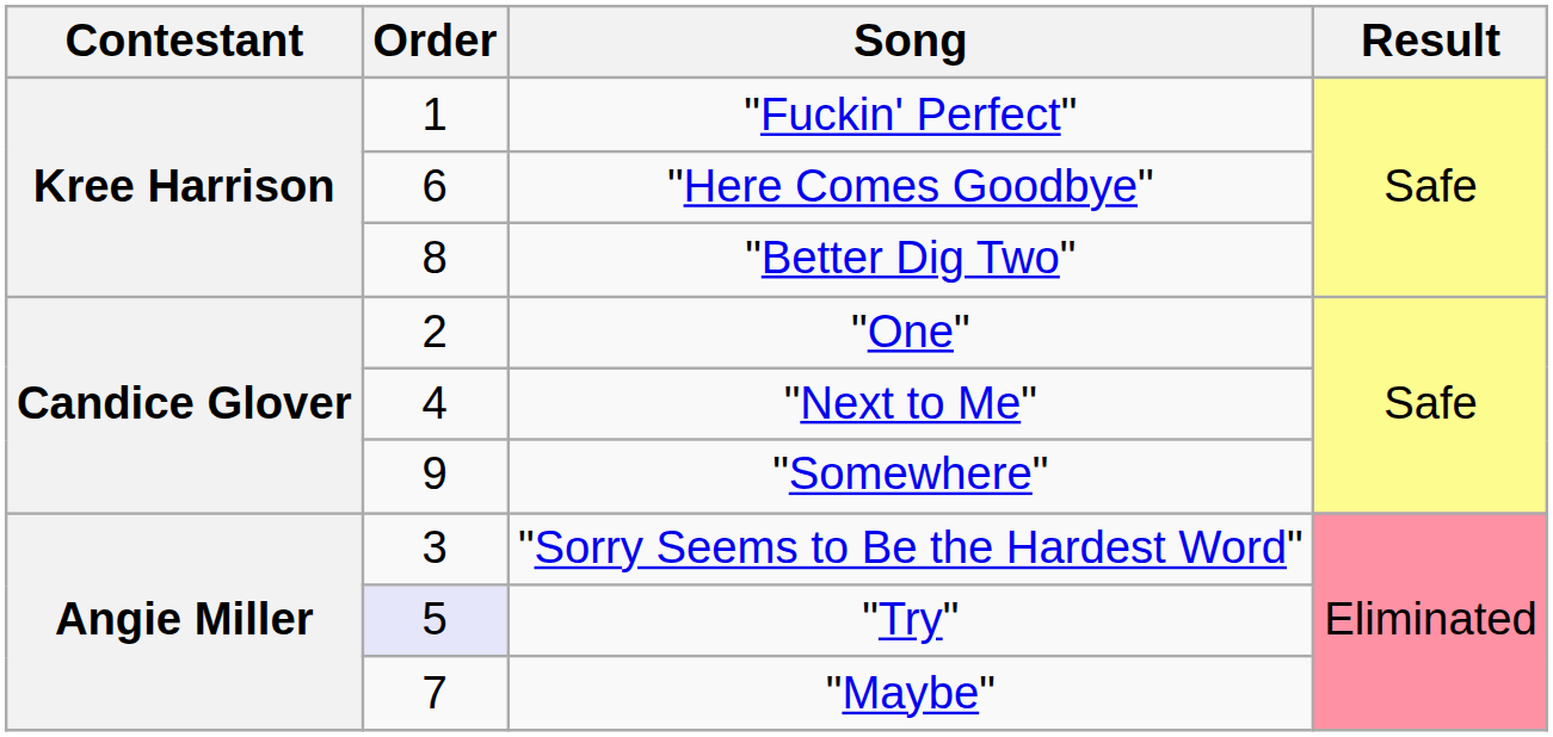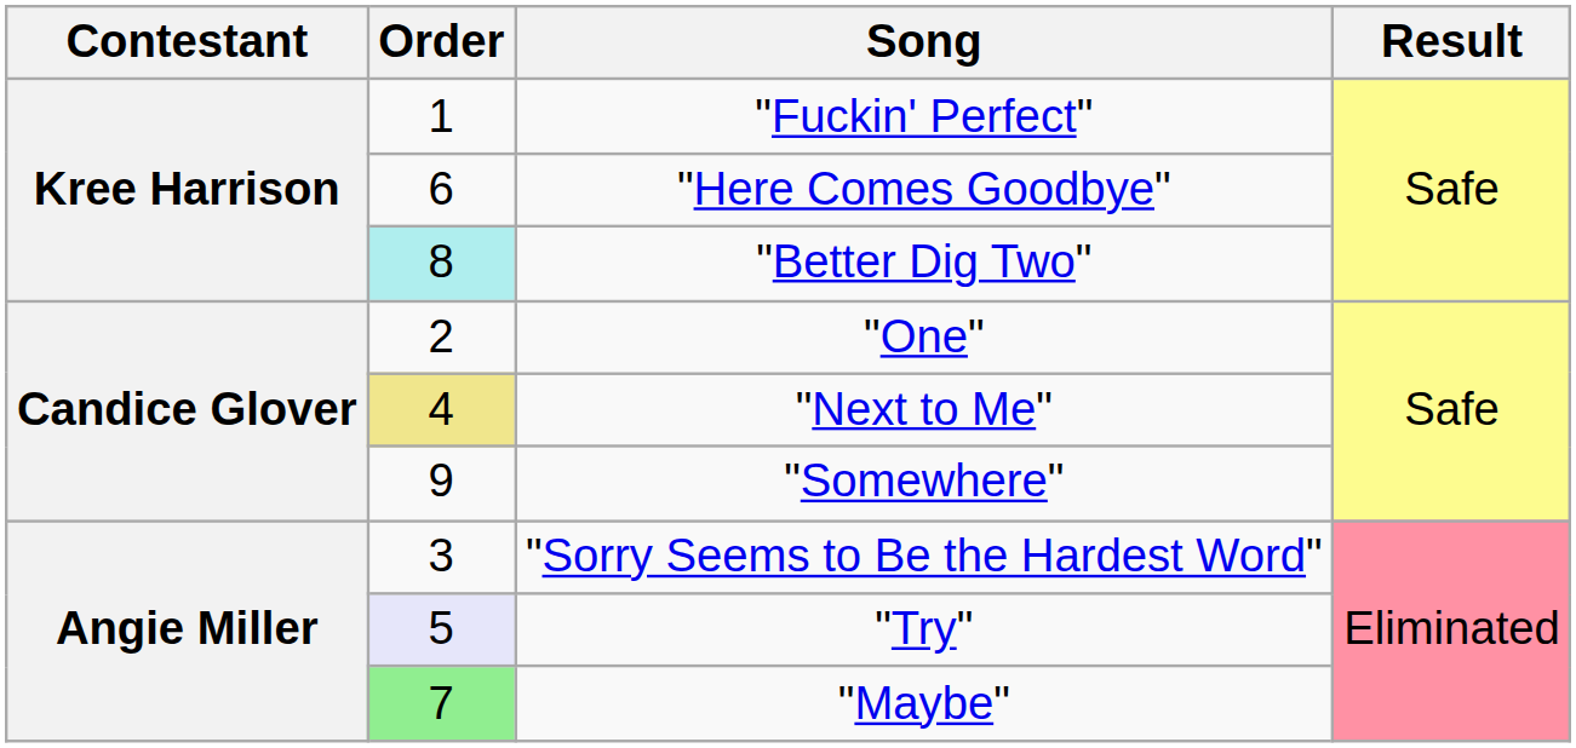"Better Dig Two" | Order: no background -> paleturquoise background
"Next to Me" | Order: no background -> khaki background
"Maybe" | Order: no background -> lightgreen background
